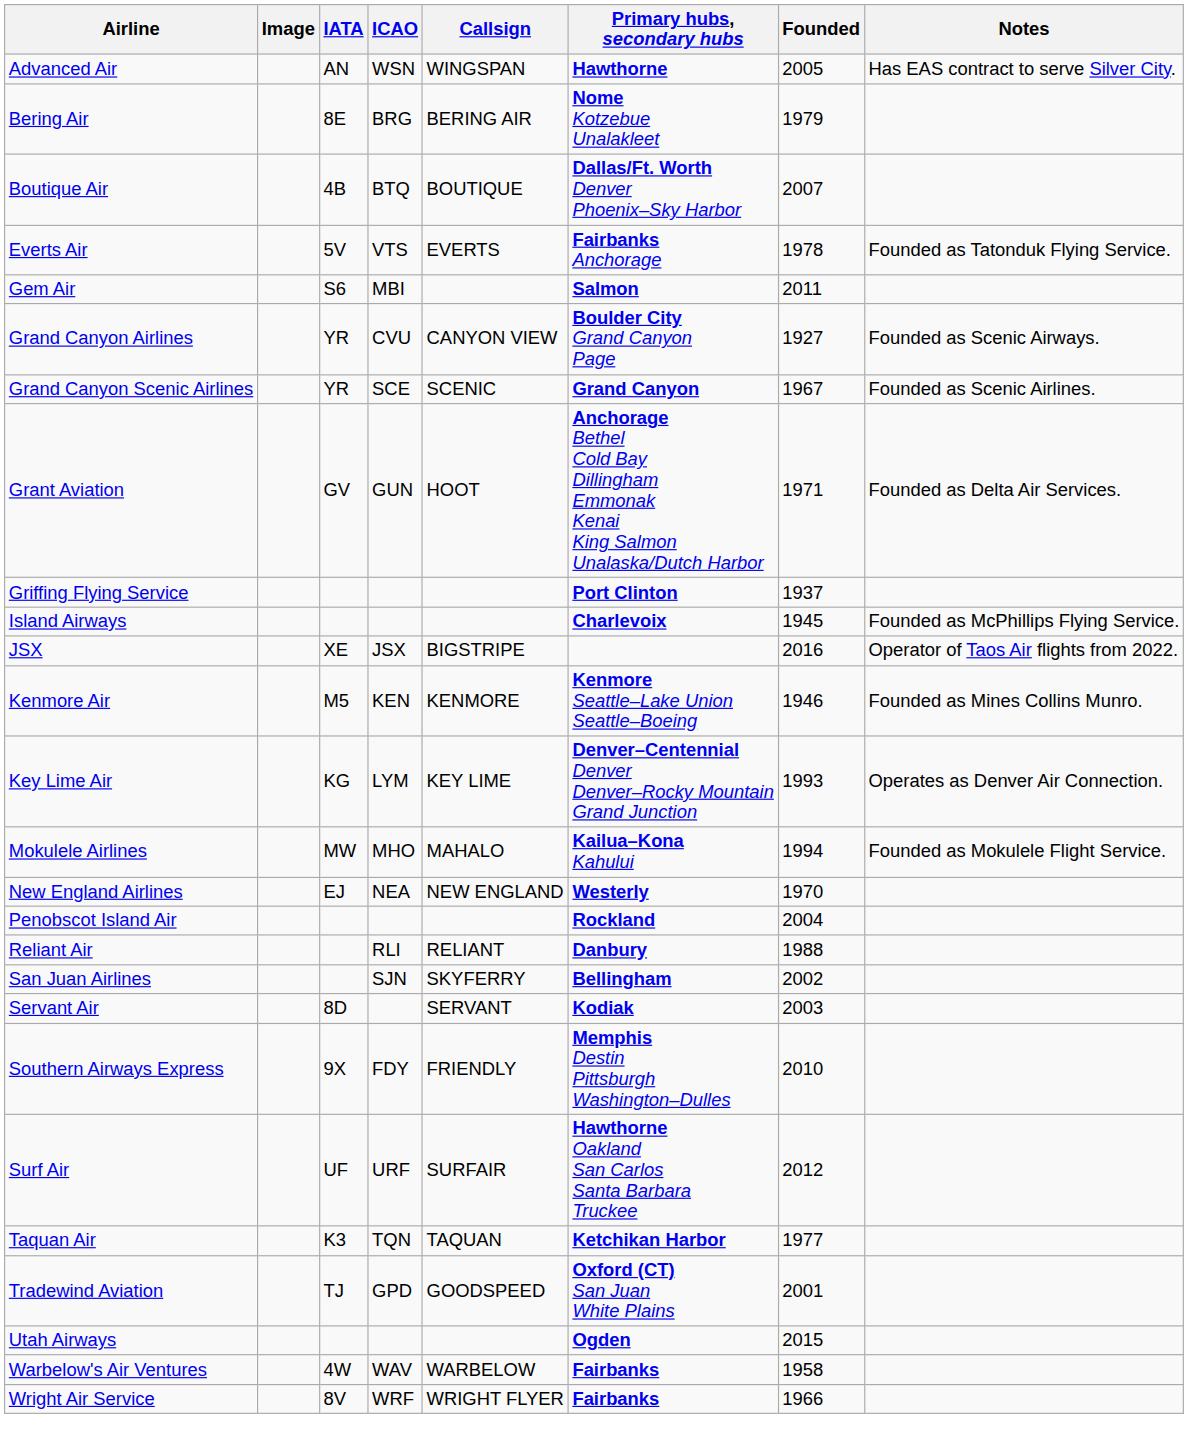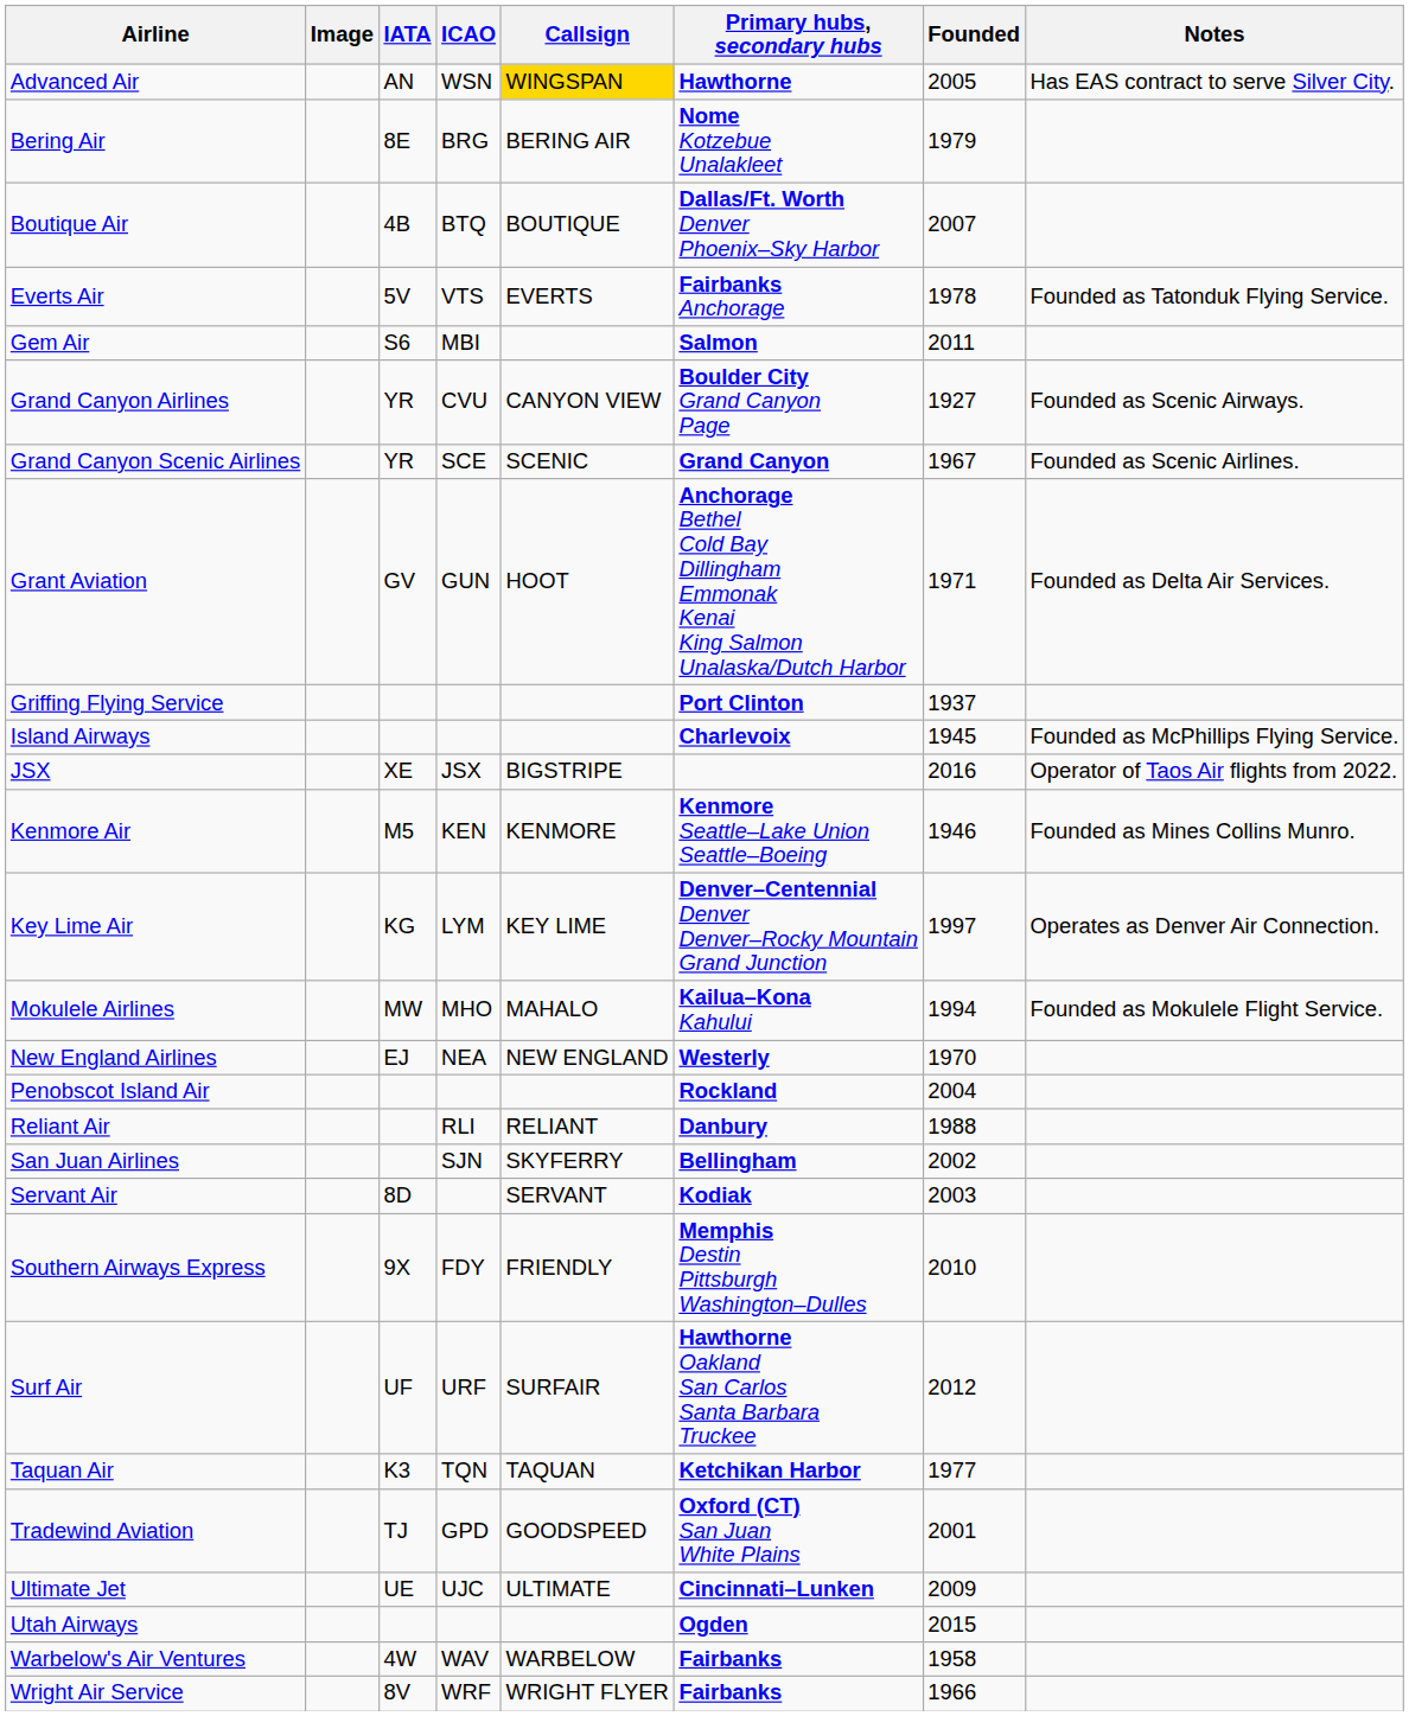Advanced Air | Callsign: no background -> gold background
Key Lime Air | Founded: 1993 -> 1997
+ row: Ultimate Jet | UE | UJC | ULTIMATE | Cincinnati–Lunken | 2009
